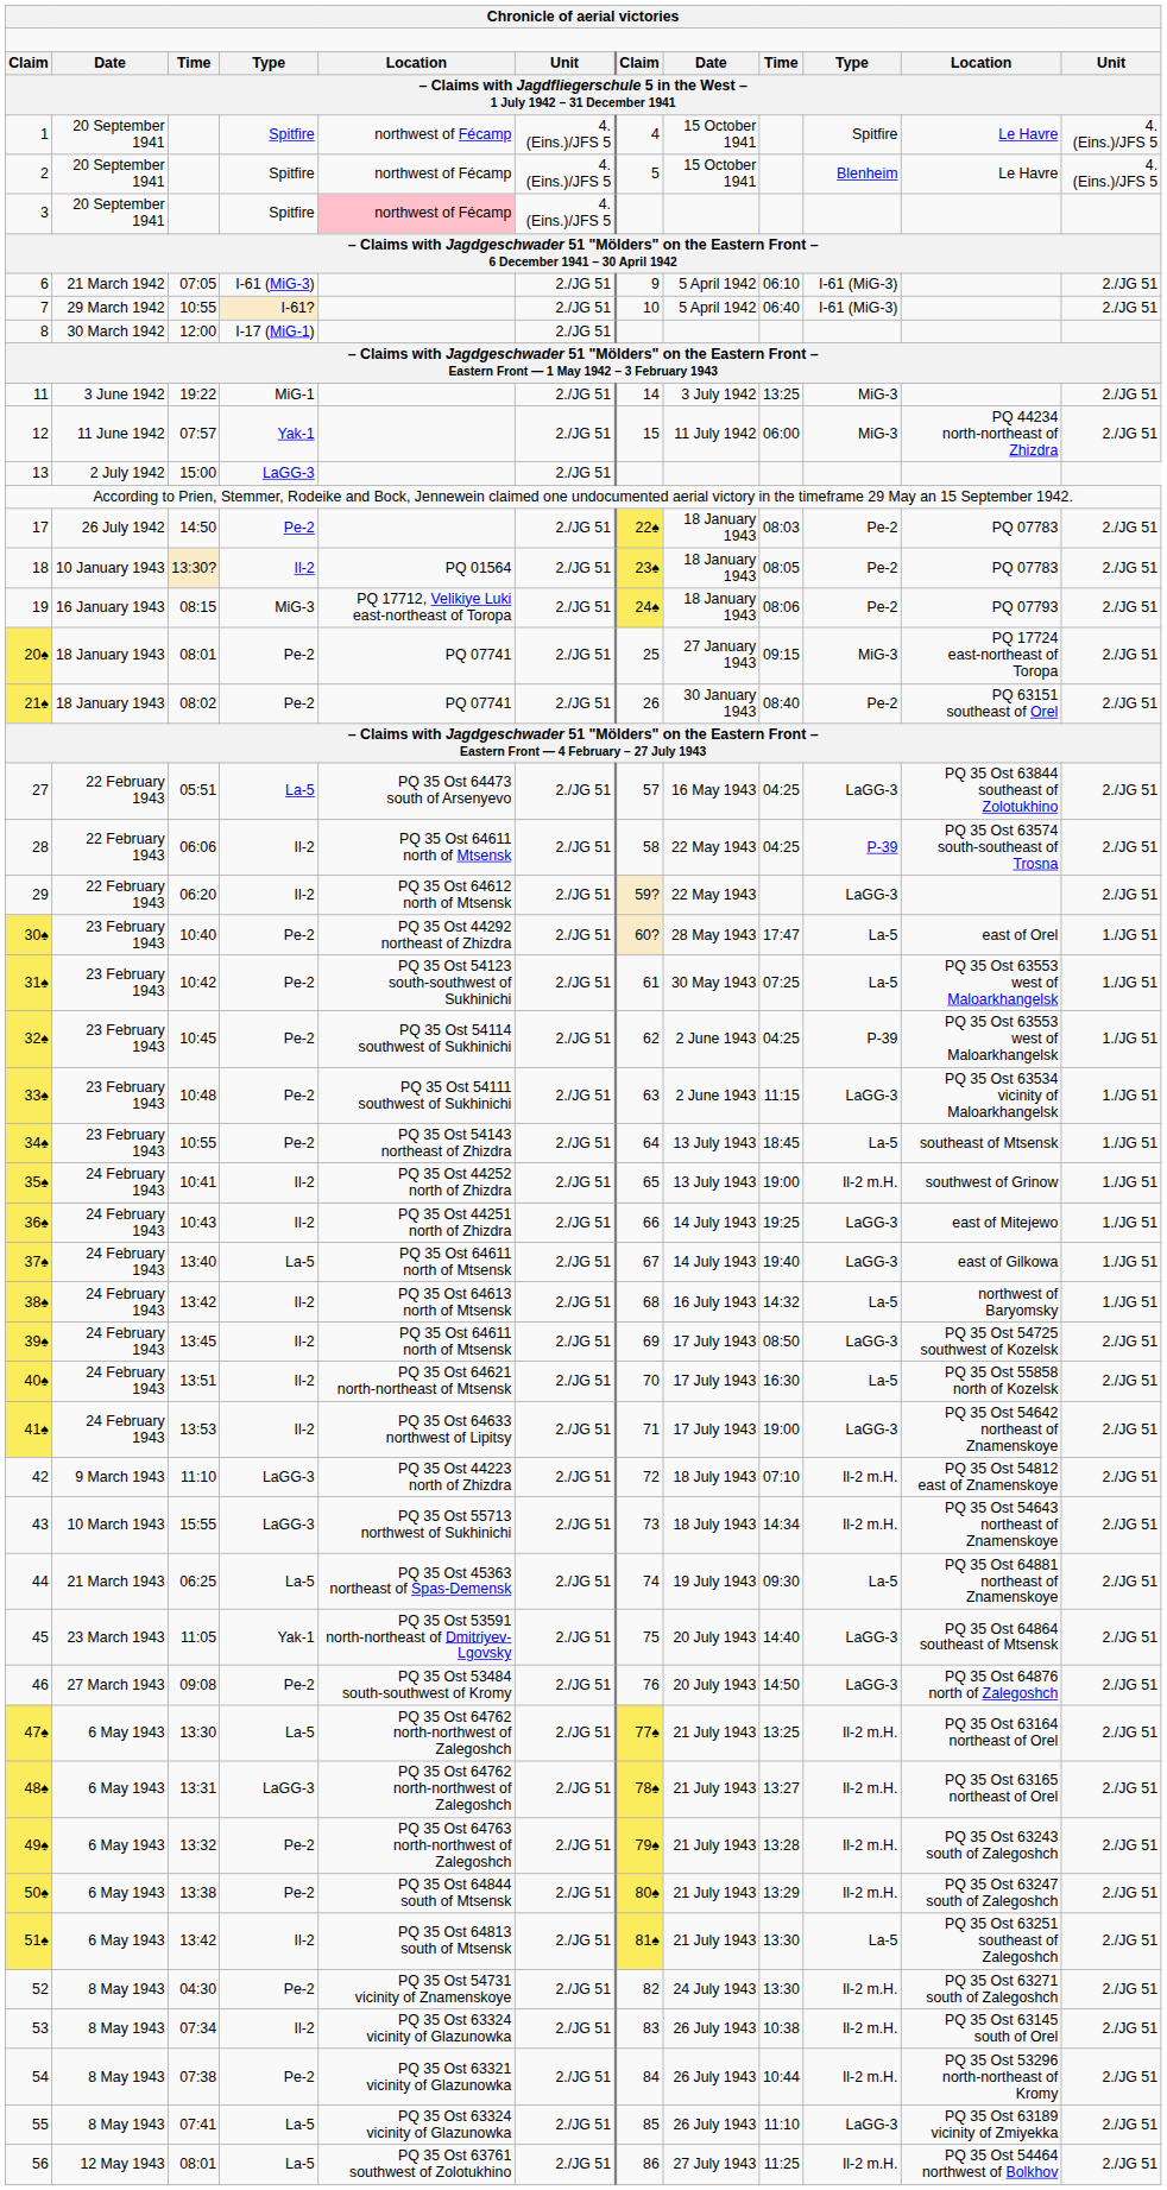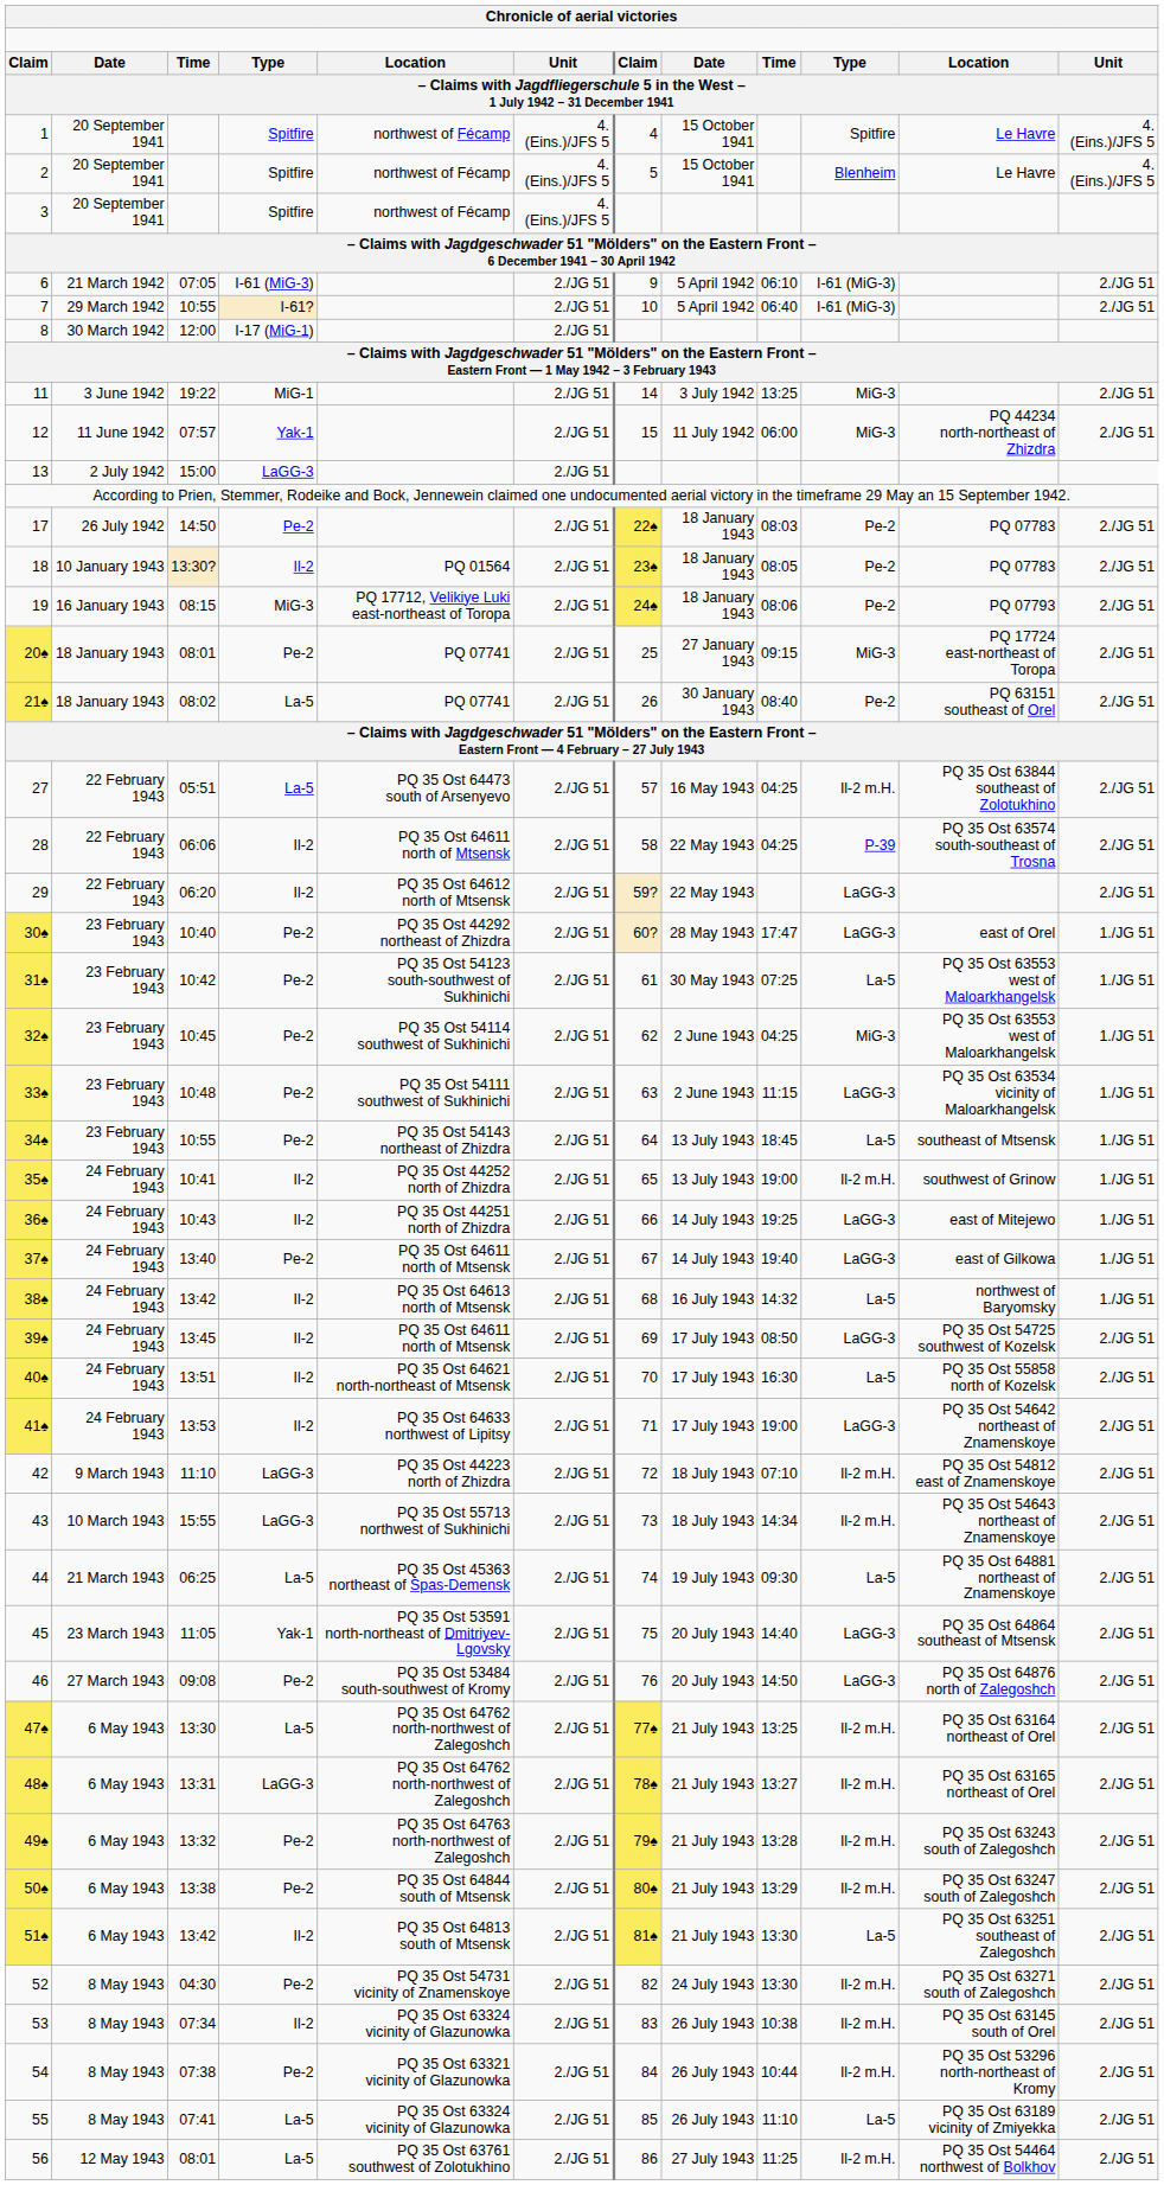3 | column 5: pink background -> no background
21♠ | column 4: Pe-2 -> La-5
27 | column 10: LaGG-3 -> Il-2 m.H.
30♠ | column 10: La-5 -> LaGG-3
32♠ | column 10: P-39 -> MiG-3
37♠ | column 4: La-5 -> Pe-2
55 | column 10: LaGG-3 -> La-5
